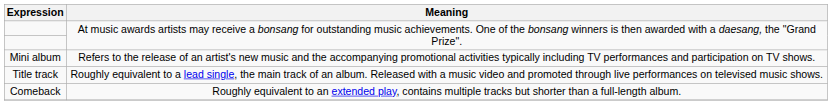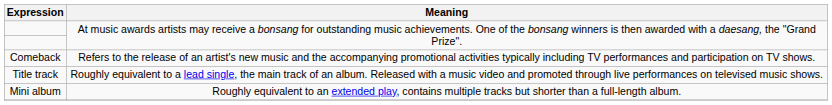row 4 | Expression: Mini album -> Comeback
row 6 | Expression: Comeback -> Mini album
